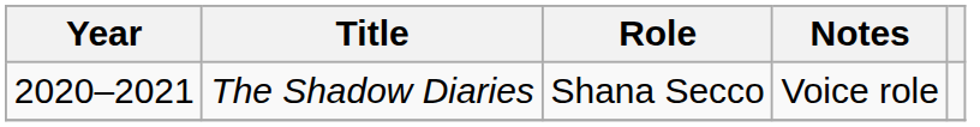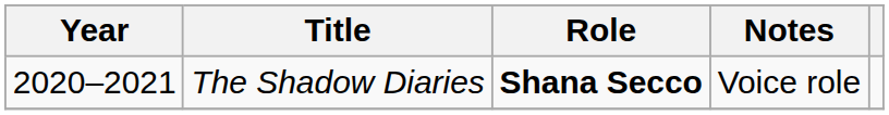The Shadow Diaries | Role: normal -> bold
